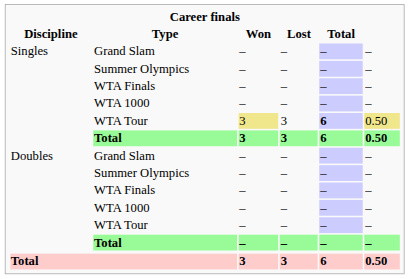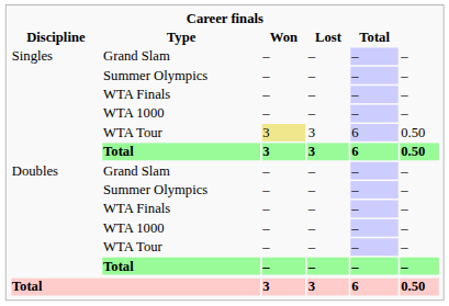Singles / WTA Tour | Total: bold -> normal
Singles / WTA Tour | column 6: khaki background -> no background
